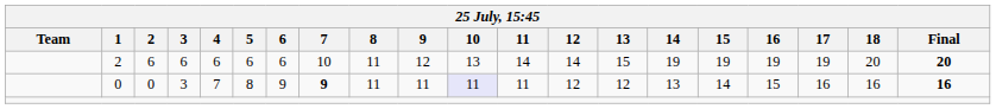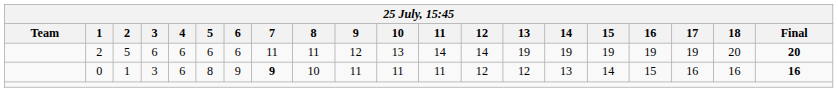row 3 | 2: 6 -> 5
row 3 | 7: 10 -> 11
row 3 | 13: 15 -> 19
row 4 | 2: 0 -> 1
row 4 | 4: 7 -> 6
row 4 | 8: 11 -> 10
row 4 | 10: lavender background -> no background
